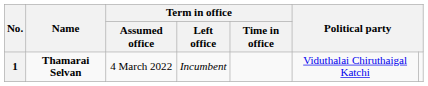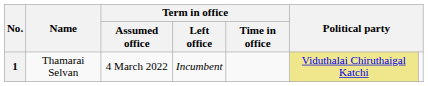1 | Name: bold -> normal
1 | column 6: no background -> khaki background
